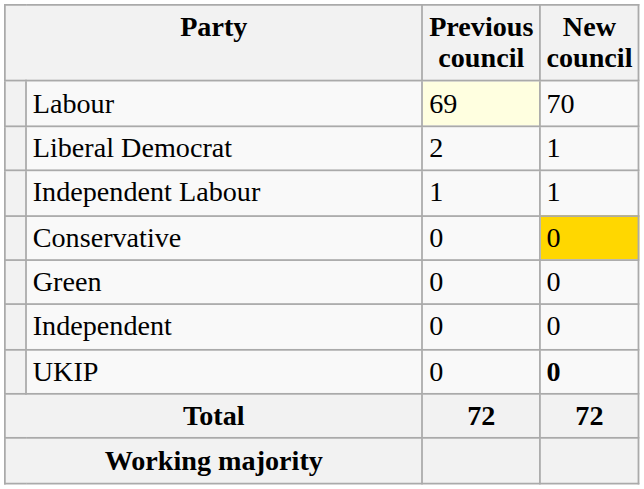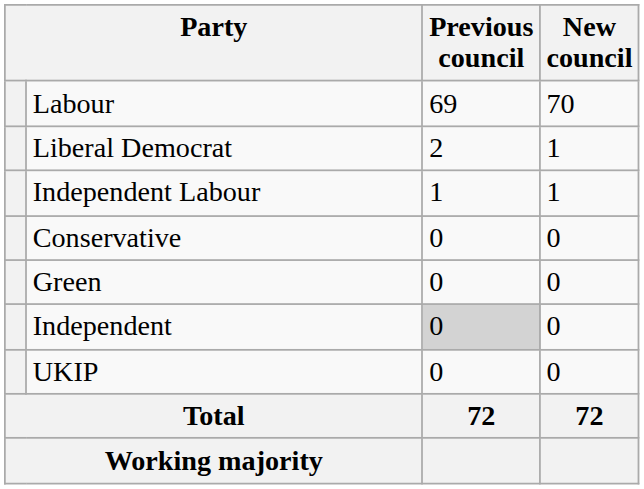Labour | Previous council: lightyellow background -> no background
Conservative | New council: gold background -> no background
Independent | Previous council: no background -> lightgrey background
UKIP | New council: bold -> normal
